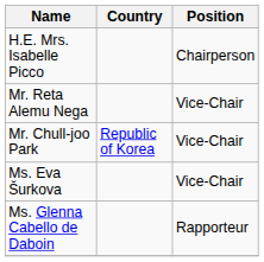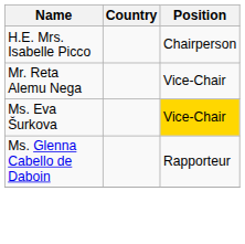- row: Mr. Chull-joo Park | Republic of Korea | Vice-Chair
Ms. Eva Šurkova | Position: no background -> gold background
